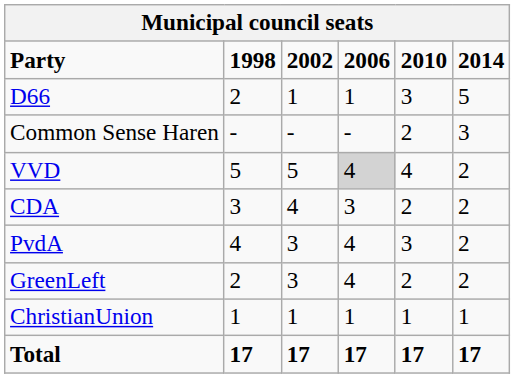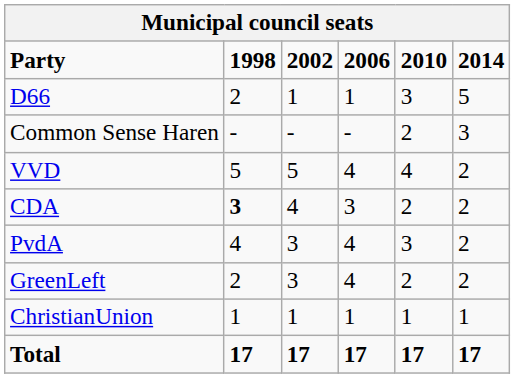VVD | 2006: lightgrey background -> no background
CDA | 1998: normal -> bold
